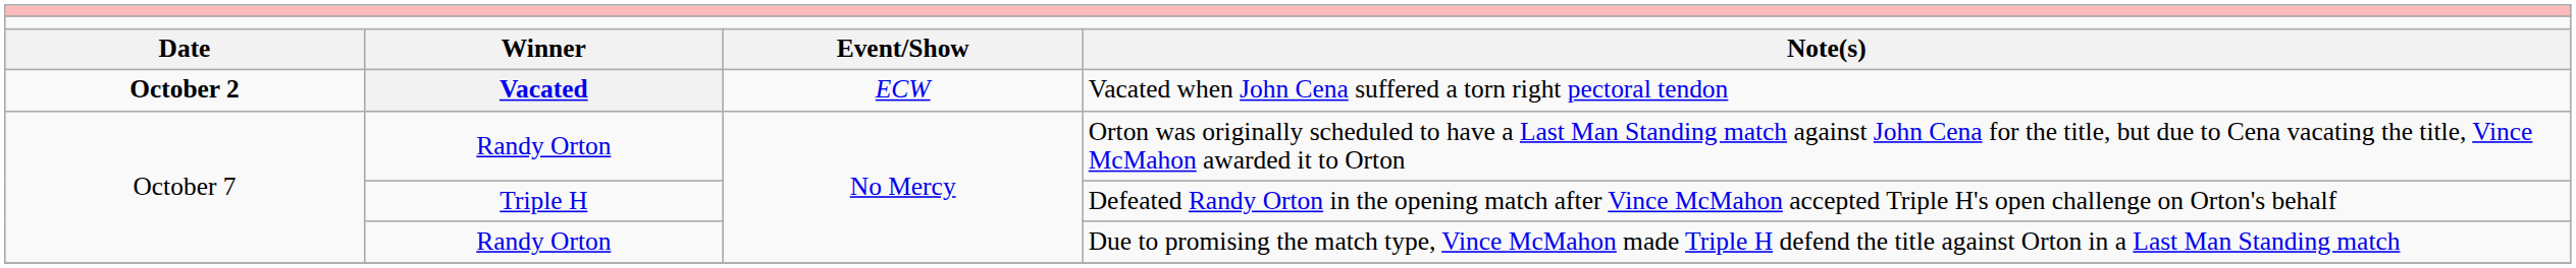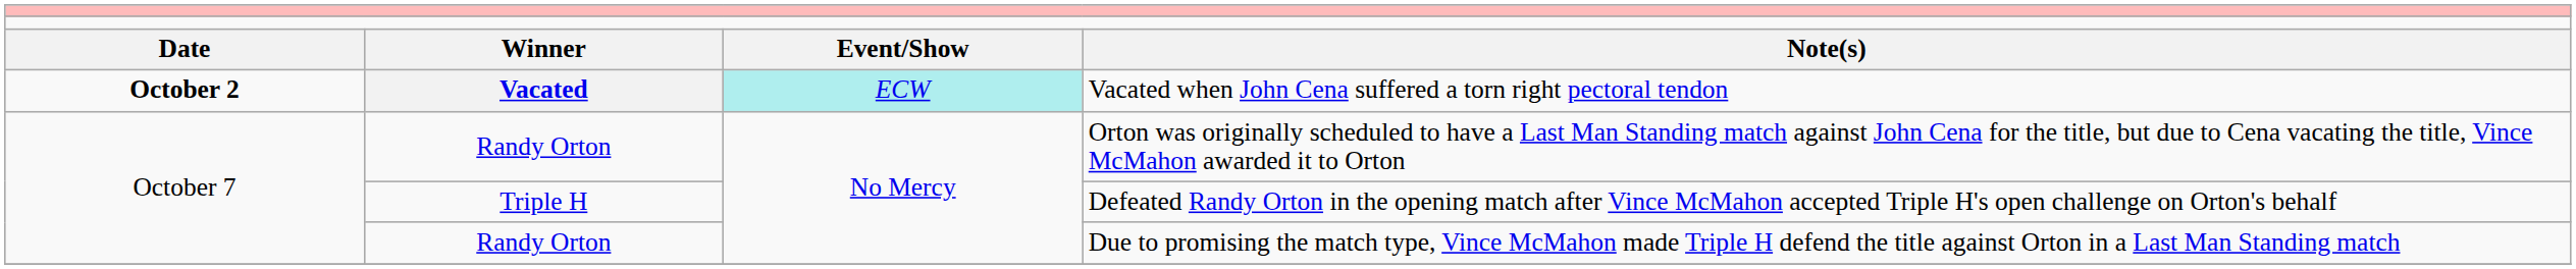Vacated when John Cena suffered a torn right pectoral tendon | column 3: no background -> paleturquoise background
